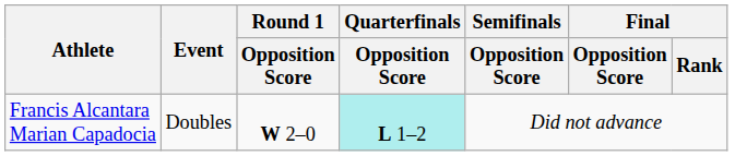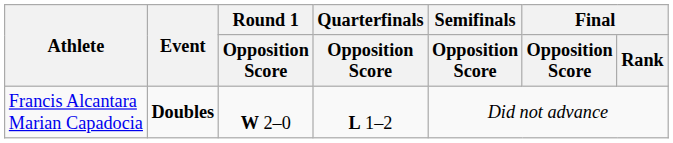Francis Alcantara Marian Capadocia | Event: normal -> bold
Francis Alcantara Marian Capadocia | Quarterfinals / Opposition Score: paleturquoise background -> no background
